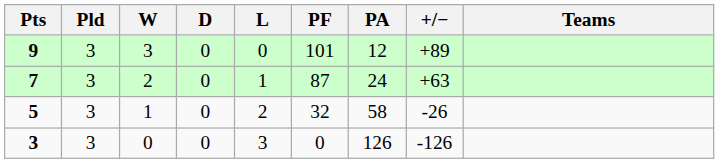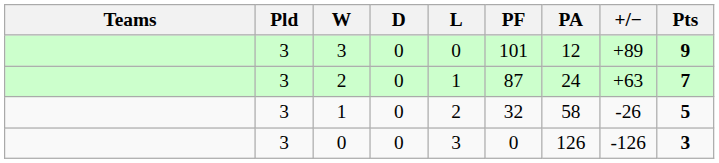columns swapped: Teams <-> Pts
